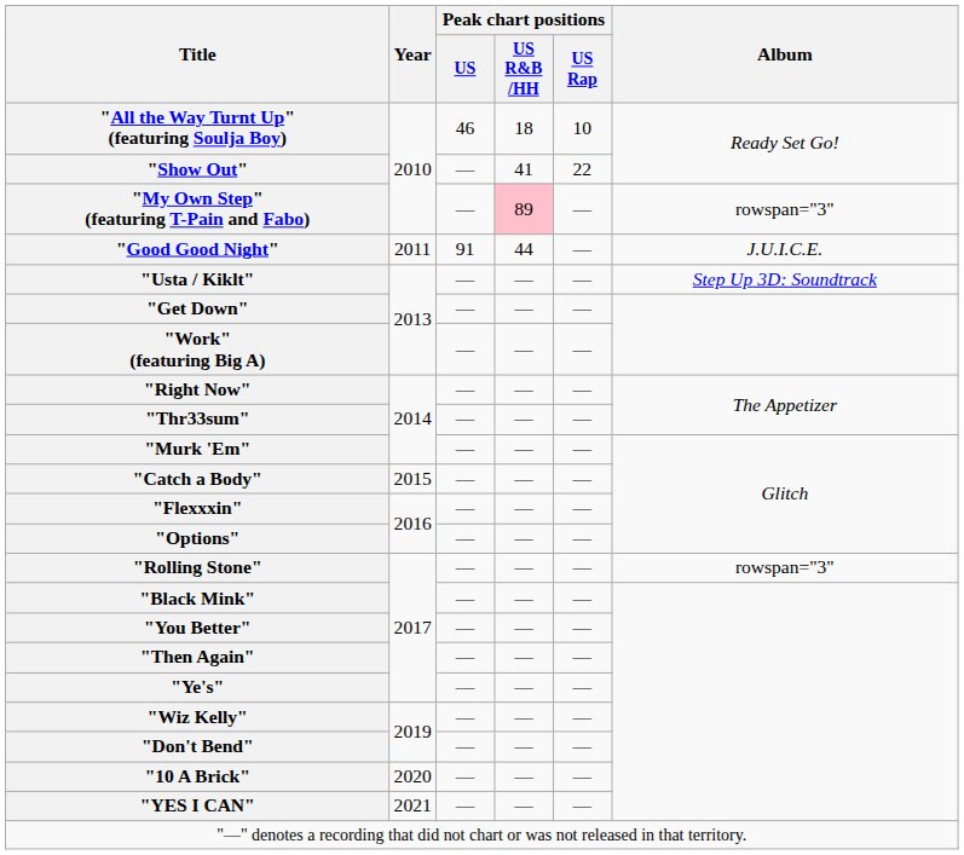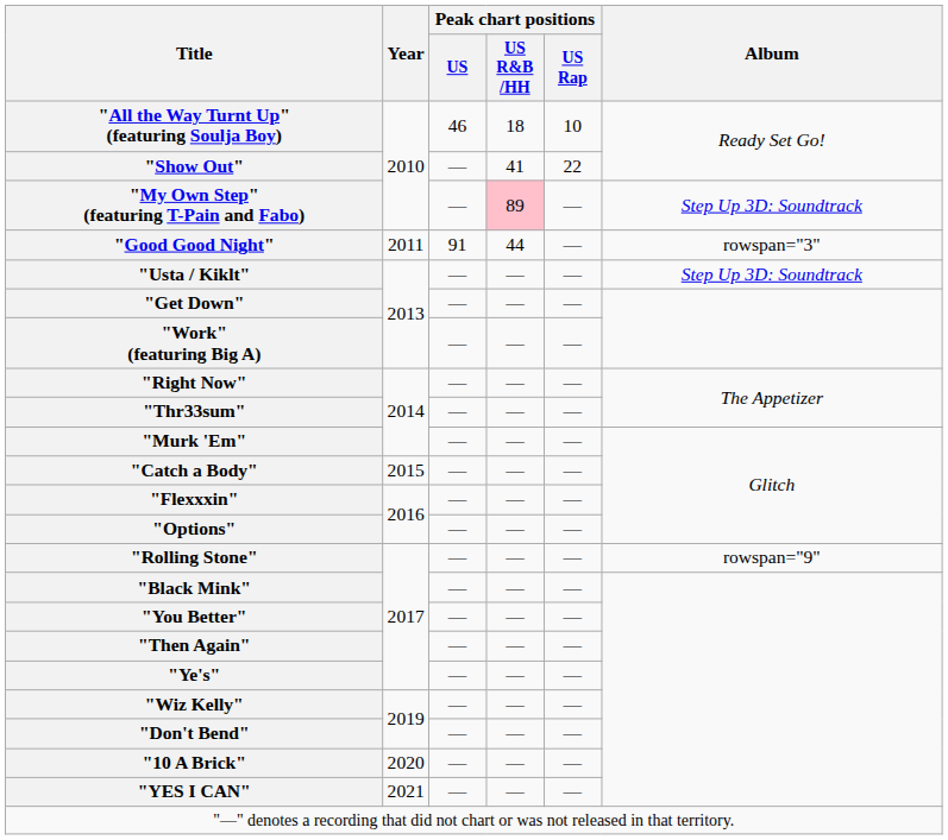"My Own Step" (featuring T-Pain and Fabo) | Album: rowspan="3" -> Step Up 3D: Soundtrack
"Good Good Night" | Album: J.U.I.C.E. -> rowspan="3"
"Rolling Stone" | Album: rowspan="3" -> rowspan="9"
